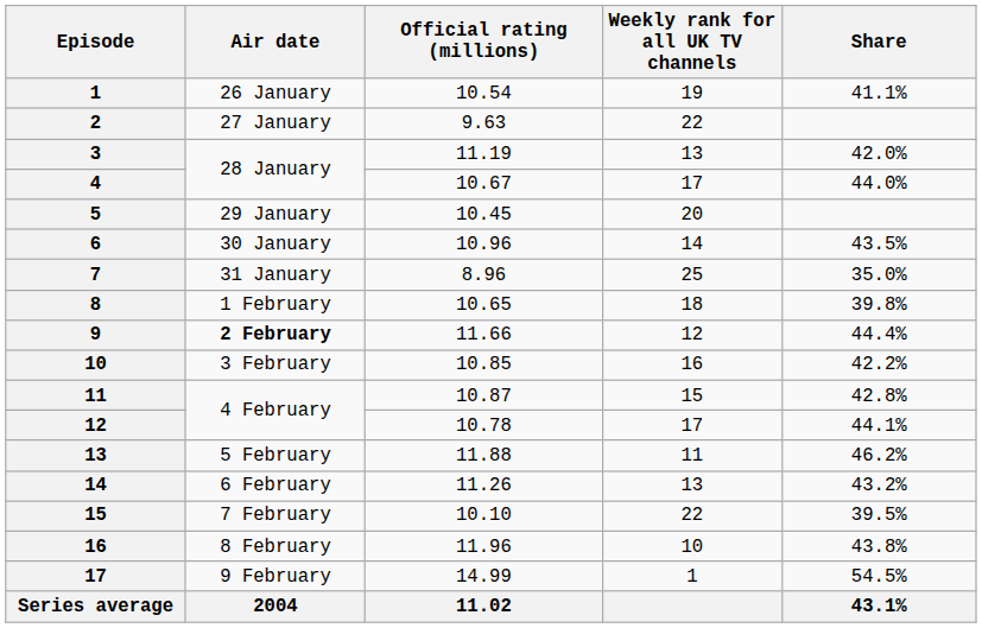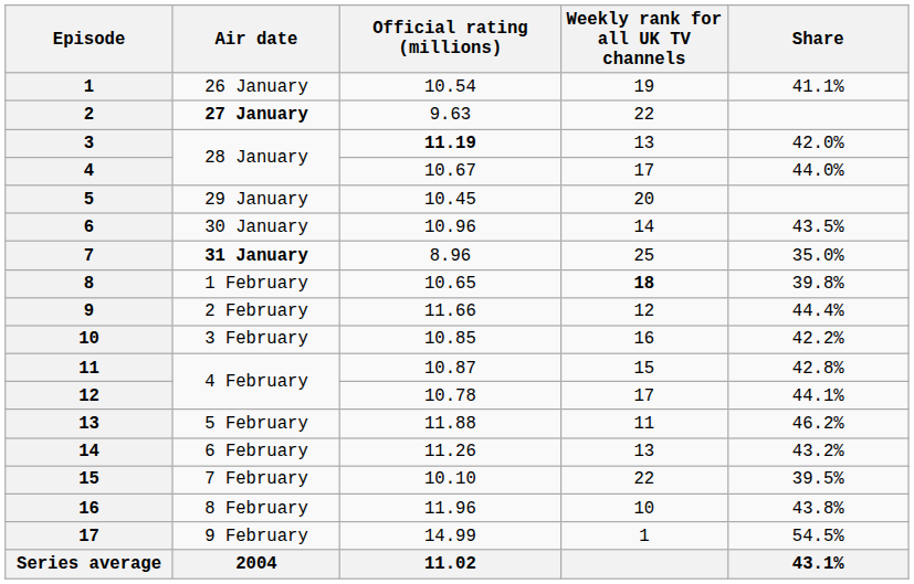2 | Air date: normal -> bold
3 | Official rating (millions): normal -> bold
7 | Air date: normal -> bold
8 | Weekly rank for all UK TV channels: normal -> bold
9 | Air date: bold -> normal
